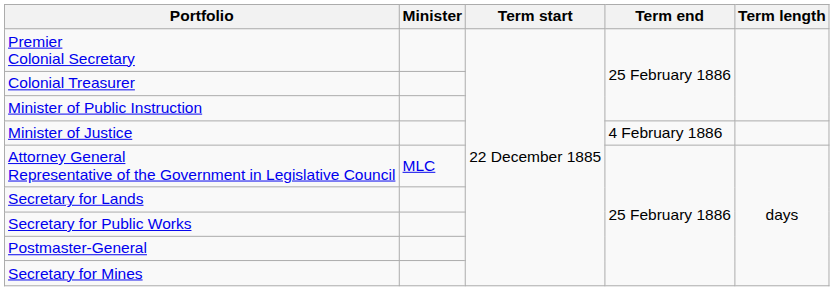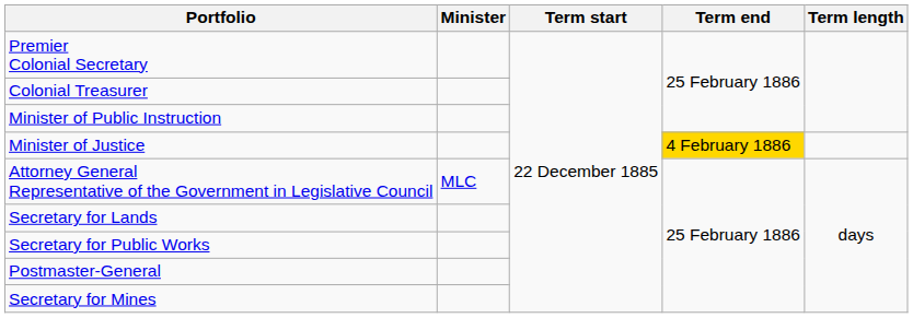Minister of Justice | Term end: no background -> gold background
